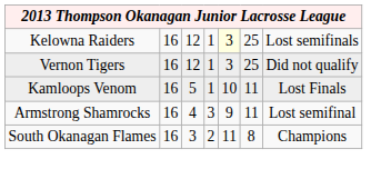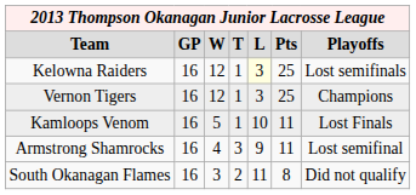+ row: Team | GP | W | T | L | Pts | Playoffs
Vernon Tigers | column 7: Did not qualify -> Champions
South Okanagan Flames | column 7: Champions -> Did not qualify
